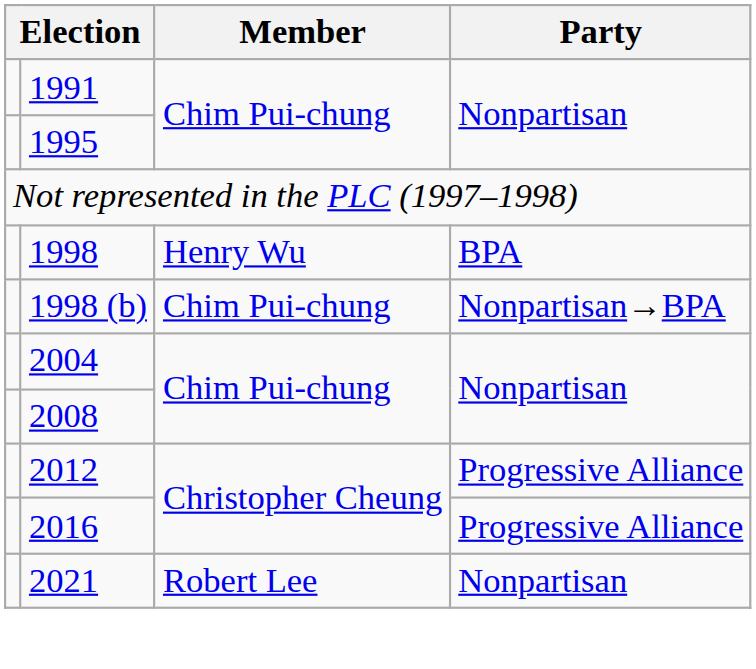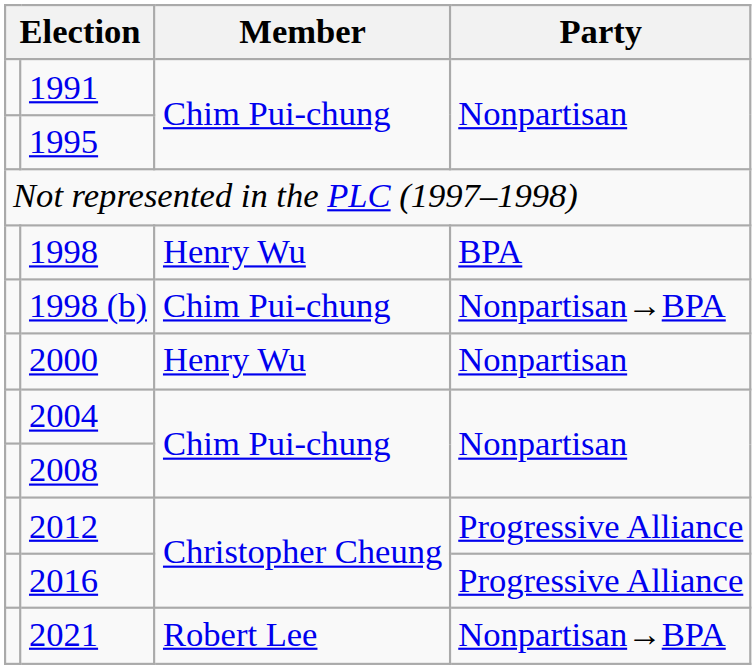+ row: 2000 | Henry Wu | Nonpartisan
2021 | Party: Nonpartisan -> Nonpartisan→BPA
